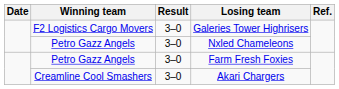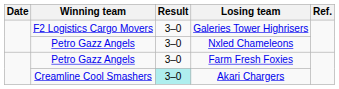Akari Chargers | Result: no background -> paleturquoise background
